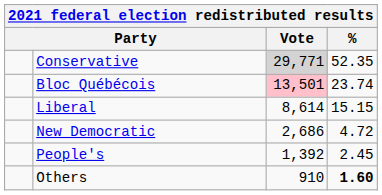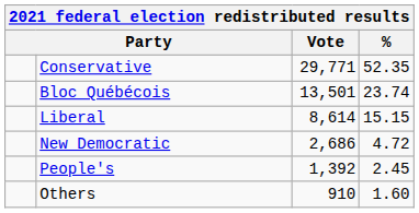Conservative | Vote: lightgrey background -> no background
Bloc Québécois | Vote: pink background -> no background
Others | %: bold -> normal
